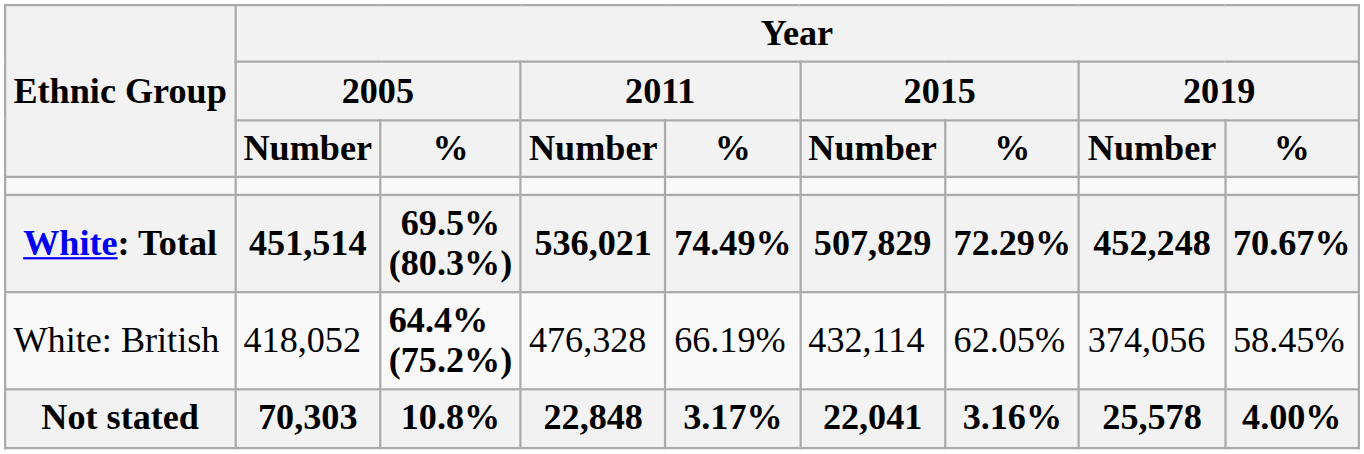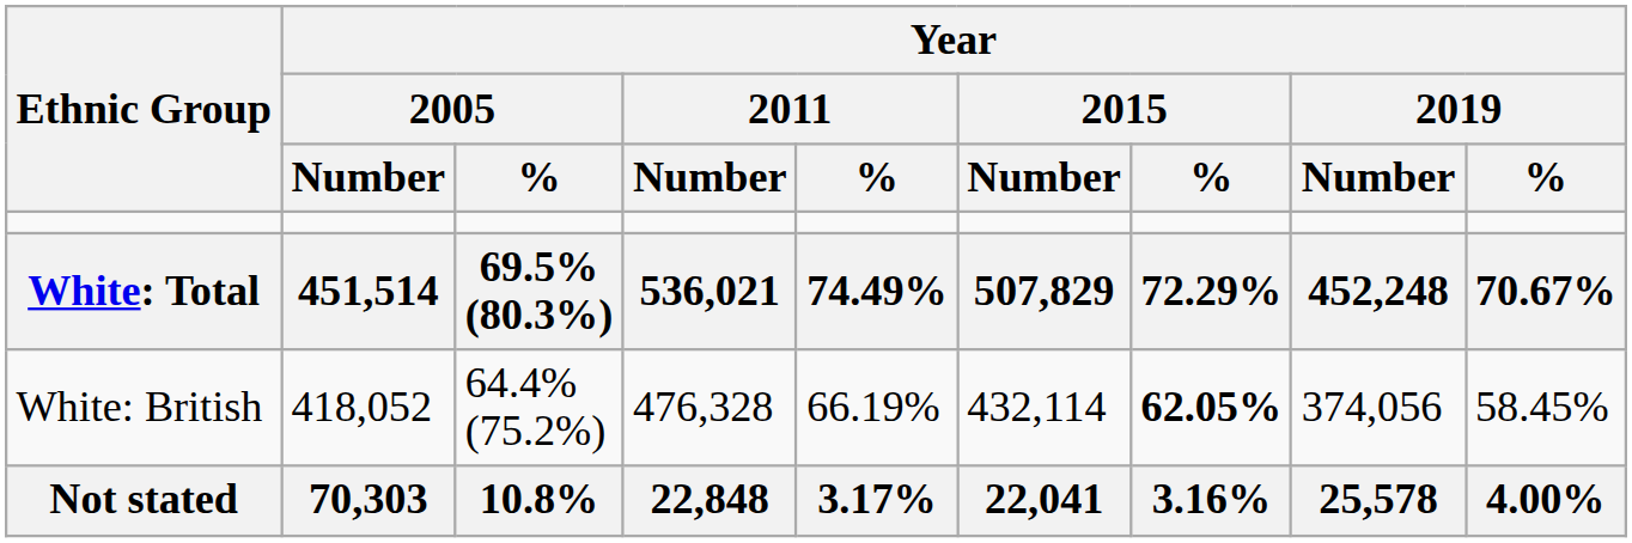White: British | Year / 2005 / %: bold -> normal
White: British | Year / 2015 / %: normal -> bold
